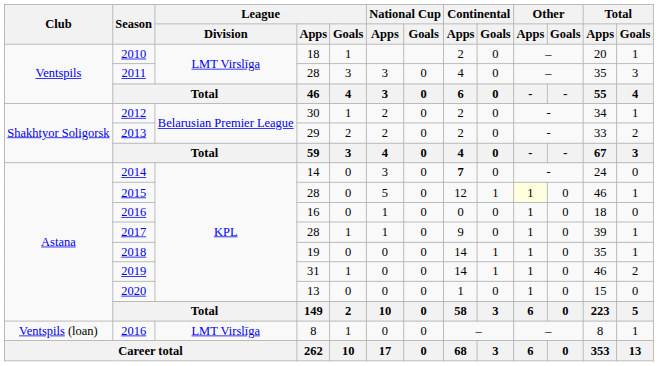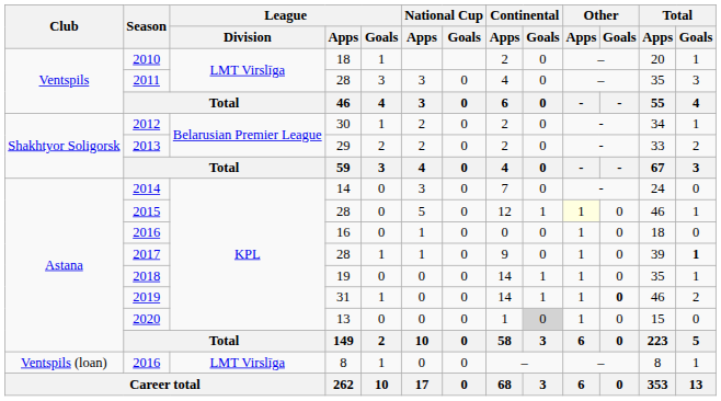2014 | Continental / Apps: bold -> normal
2017 | Total / Goals: normal -> bold
2019 | Other / Goals: normal -> bold
2020 | Continental / Goals: no background -> lightgrey background
